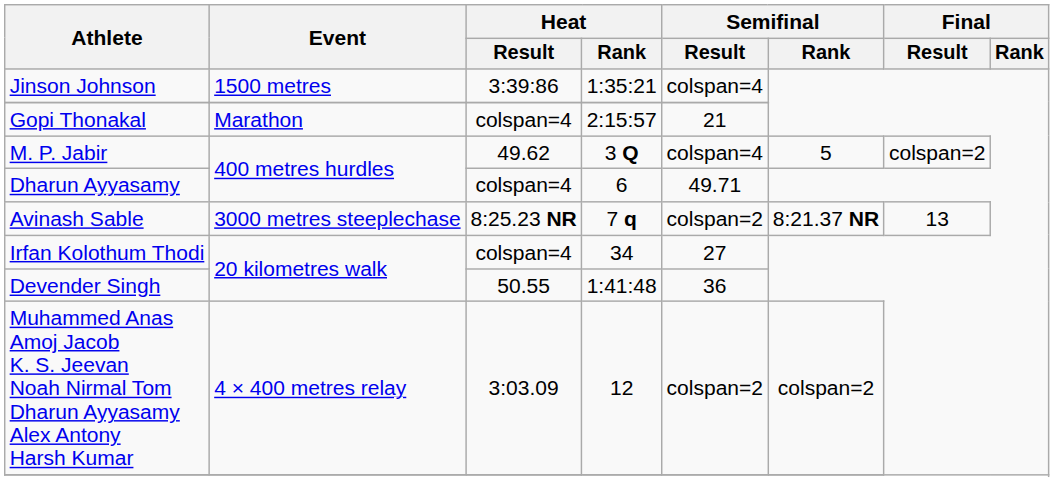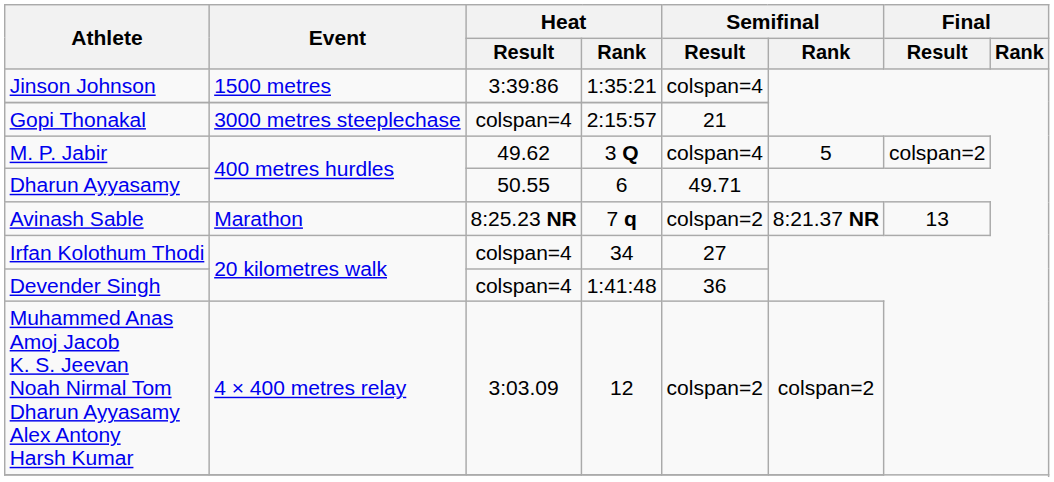Gopi Thonakal | Event: Marathon -> 3000 metres steeplechase
Dharun Ayyasamy | Heat / Result: colspan=4 -> 50.55
Avinash Sable | Event: 3000 metres steeplechase -> Marathon
Devender Singh | Heat / Result: 50.55 -> colspan=4
